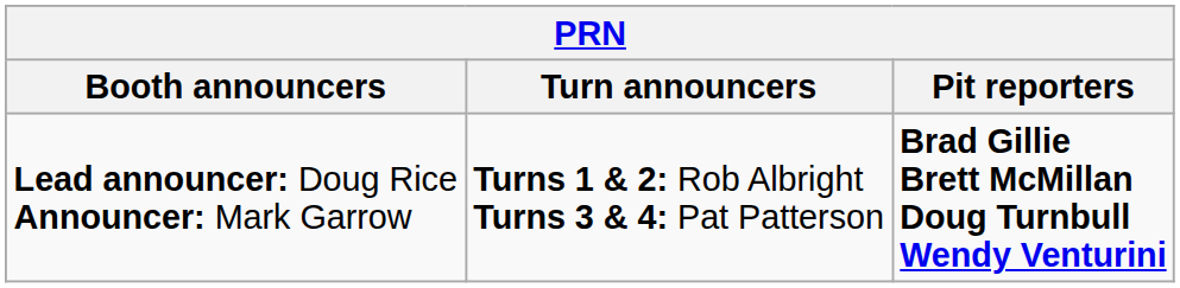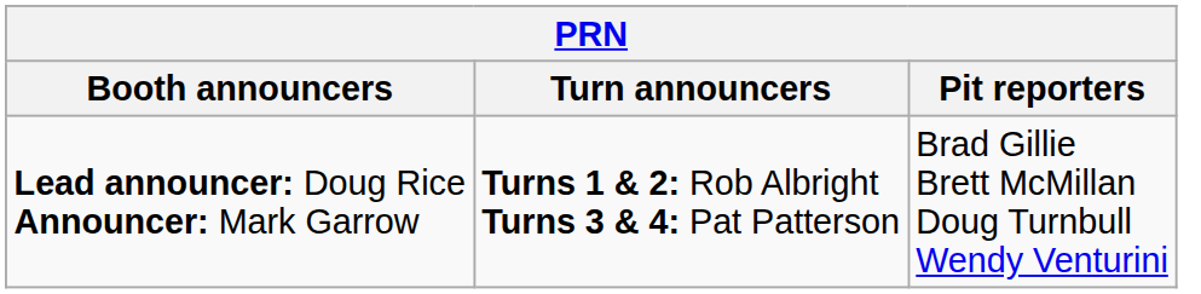Lead announcer: Doug Rice Announcer: Mark Garrow | Pit reporters: bold -> normal
